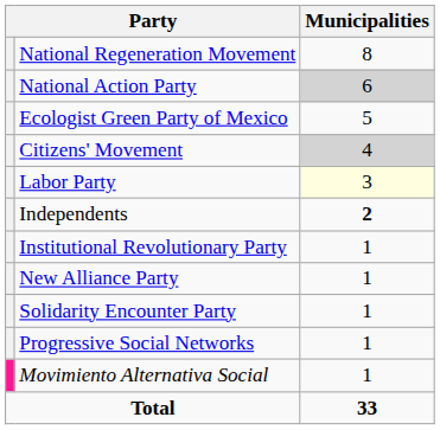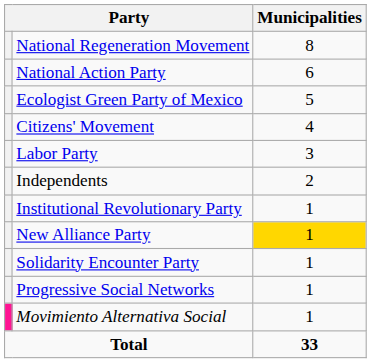National Action Party | Municipalities: lightgrey background -> no background
Citizens' Movement | Municipalities: lightgrey background -> no background
Labor Party | Municipalities: lightyellow background -> no background
Independents | Municipalities: bold -> normal
New Alliance Party | Municipalities: no background -> gold background
